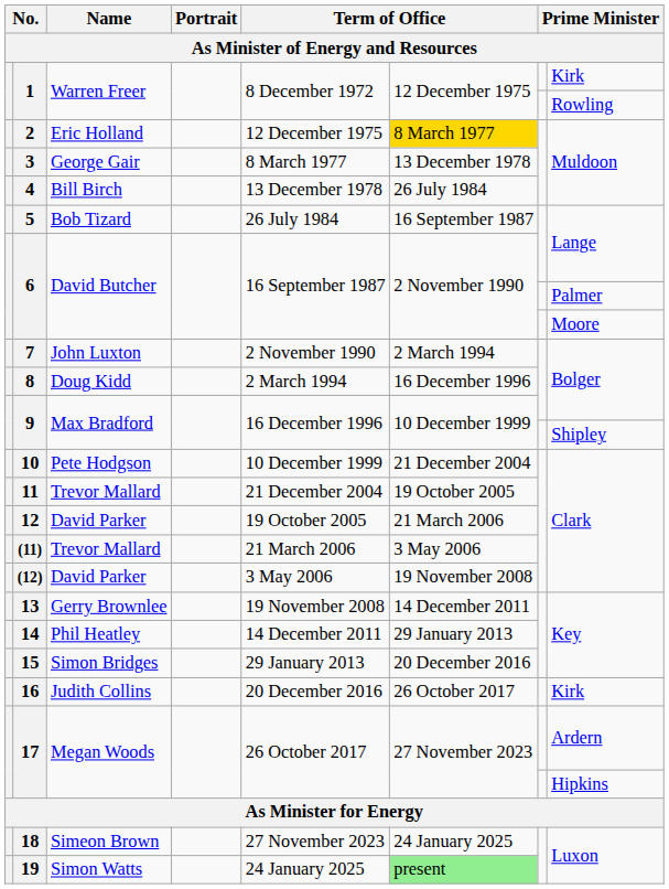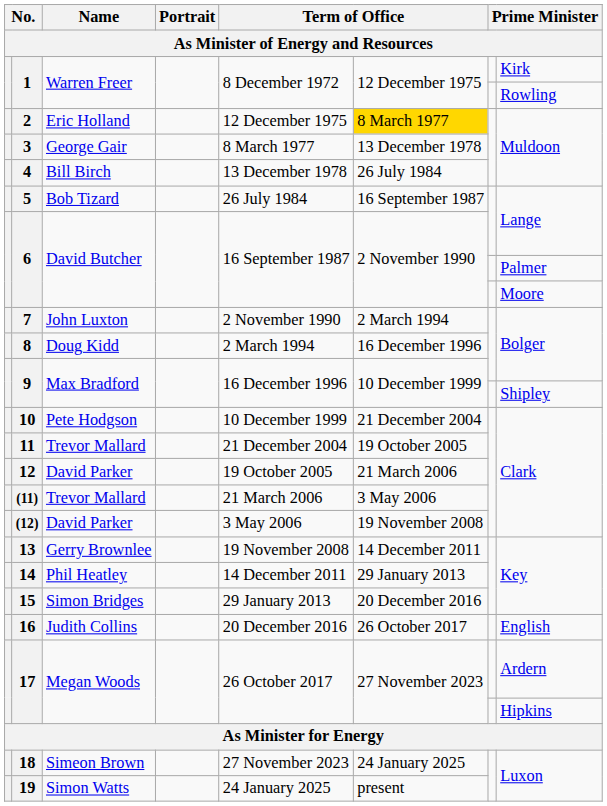16 | column 8: Kirk -> English
19 | column 6: lightgreen background -> no background
